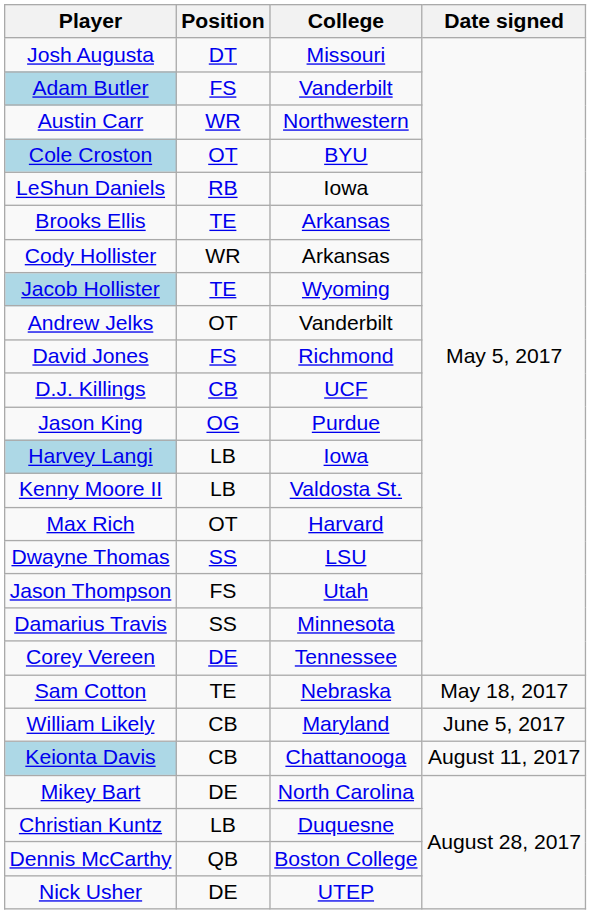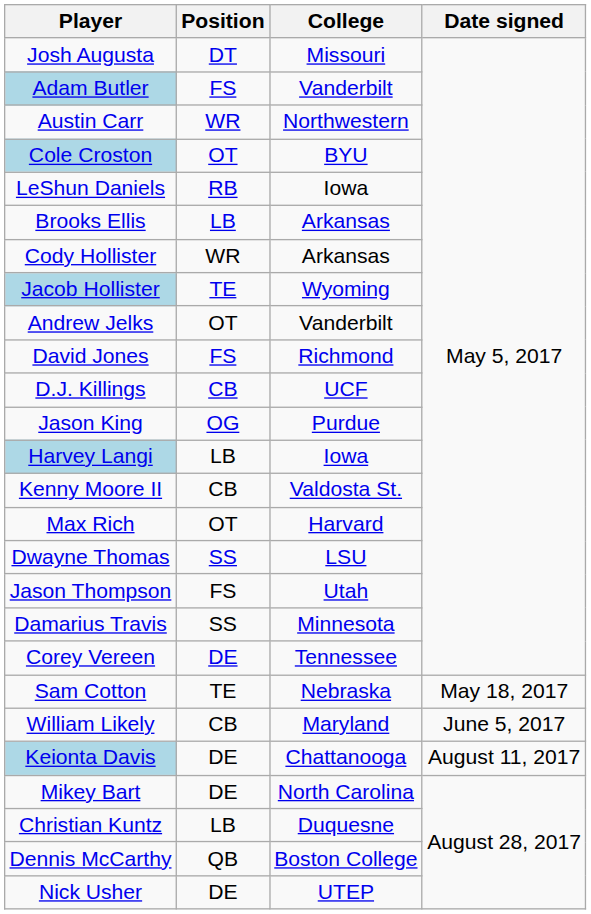Brooks Ellis | Position: TE -> LB
Kenny Moore II | Position: LB -> CB
Keionta Davis | Position: CB -> DE
